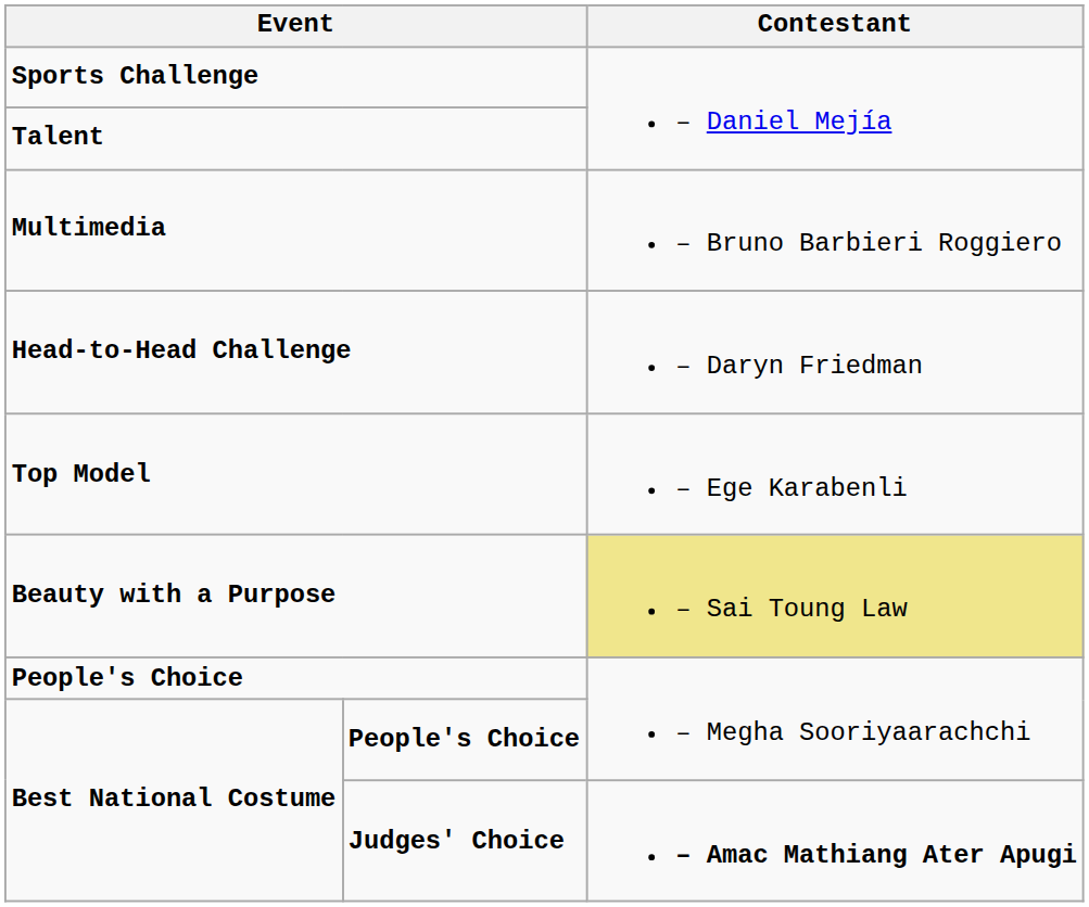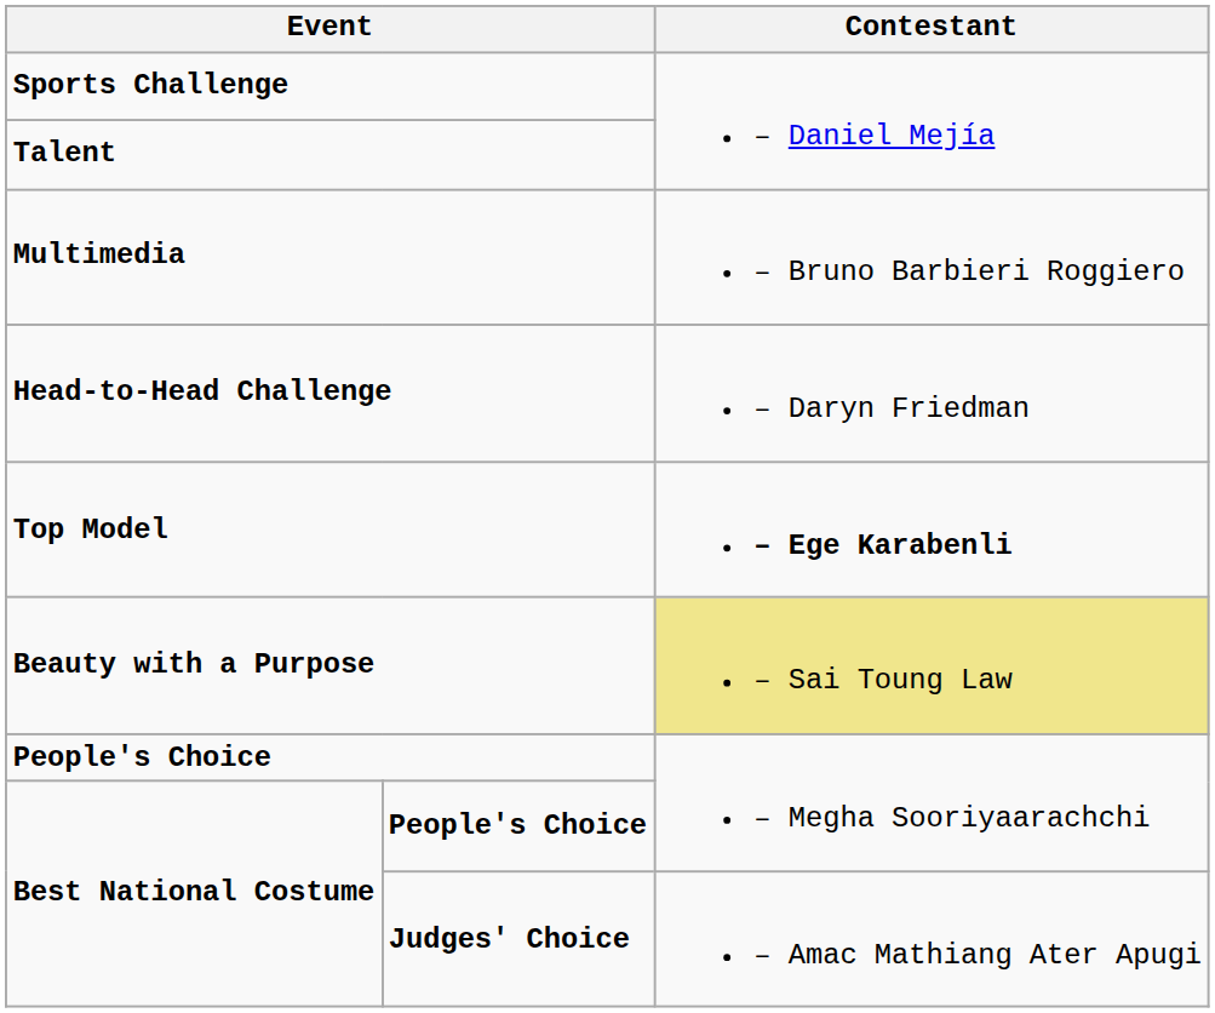Top Model | Contestant: normal -> bold
Best National Costume / Judges' Choice | Contestant: bold -> normal
